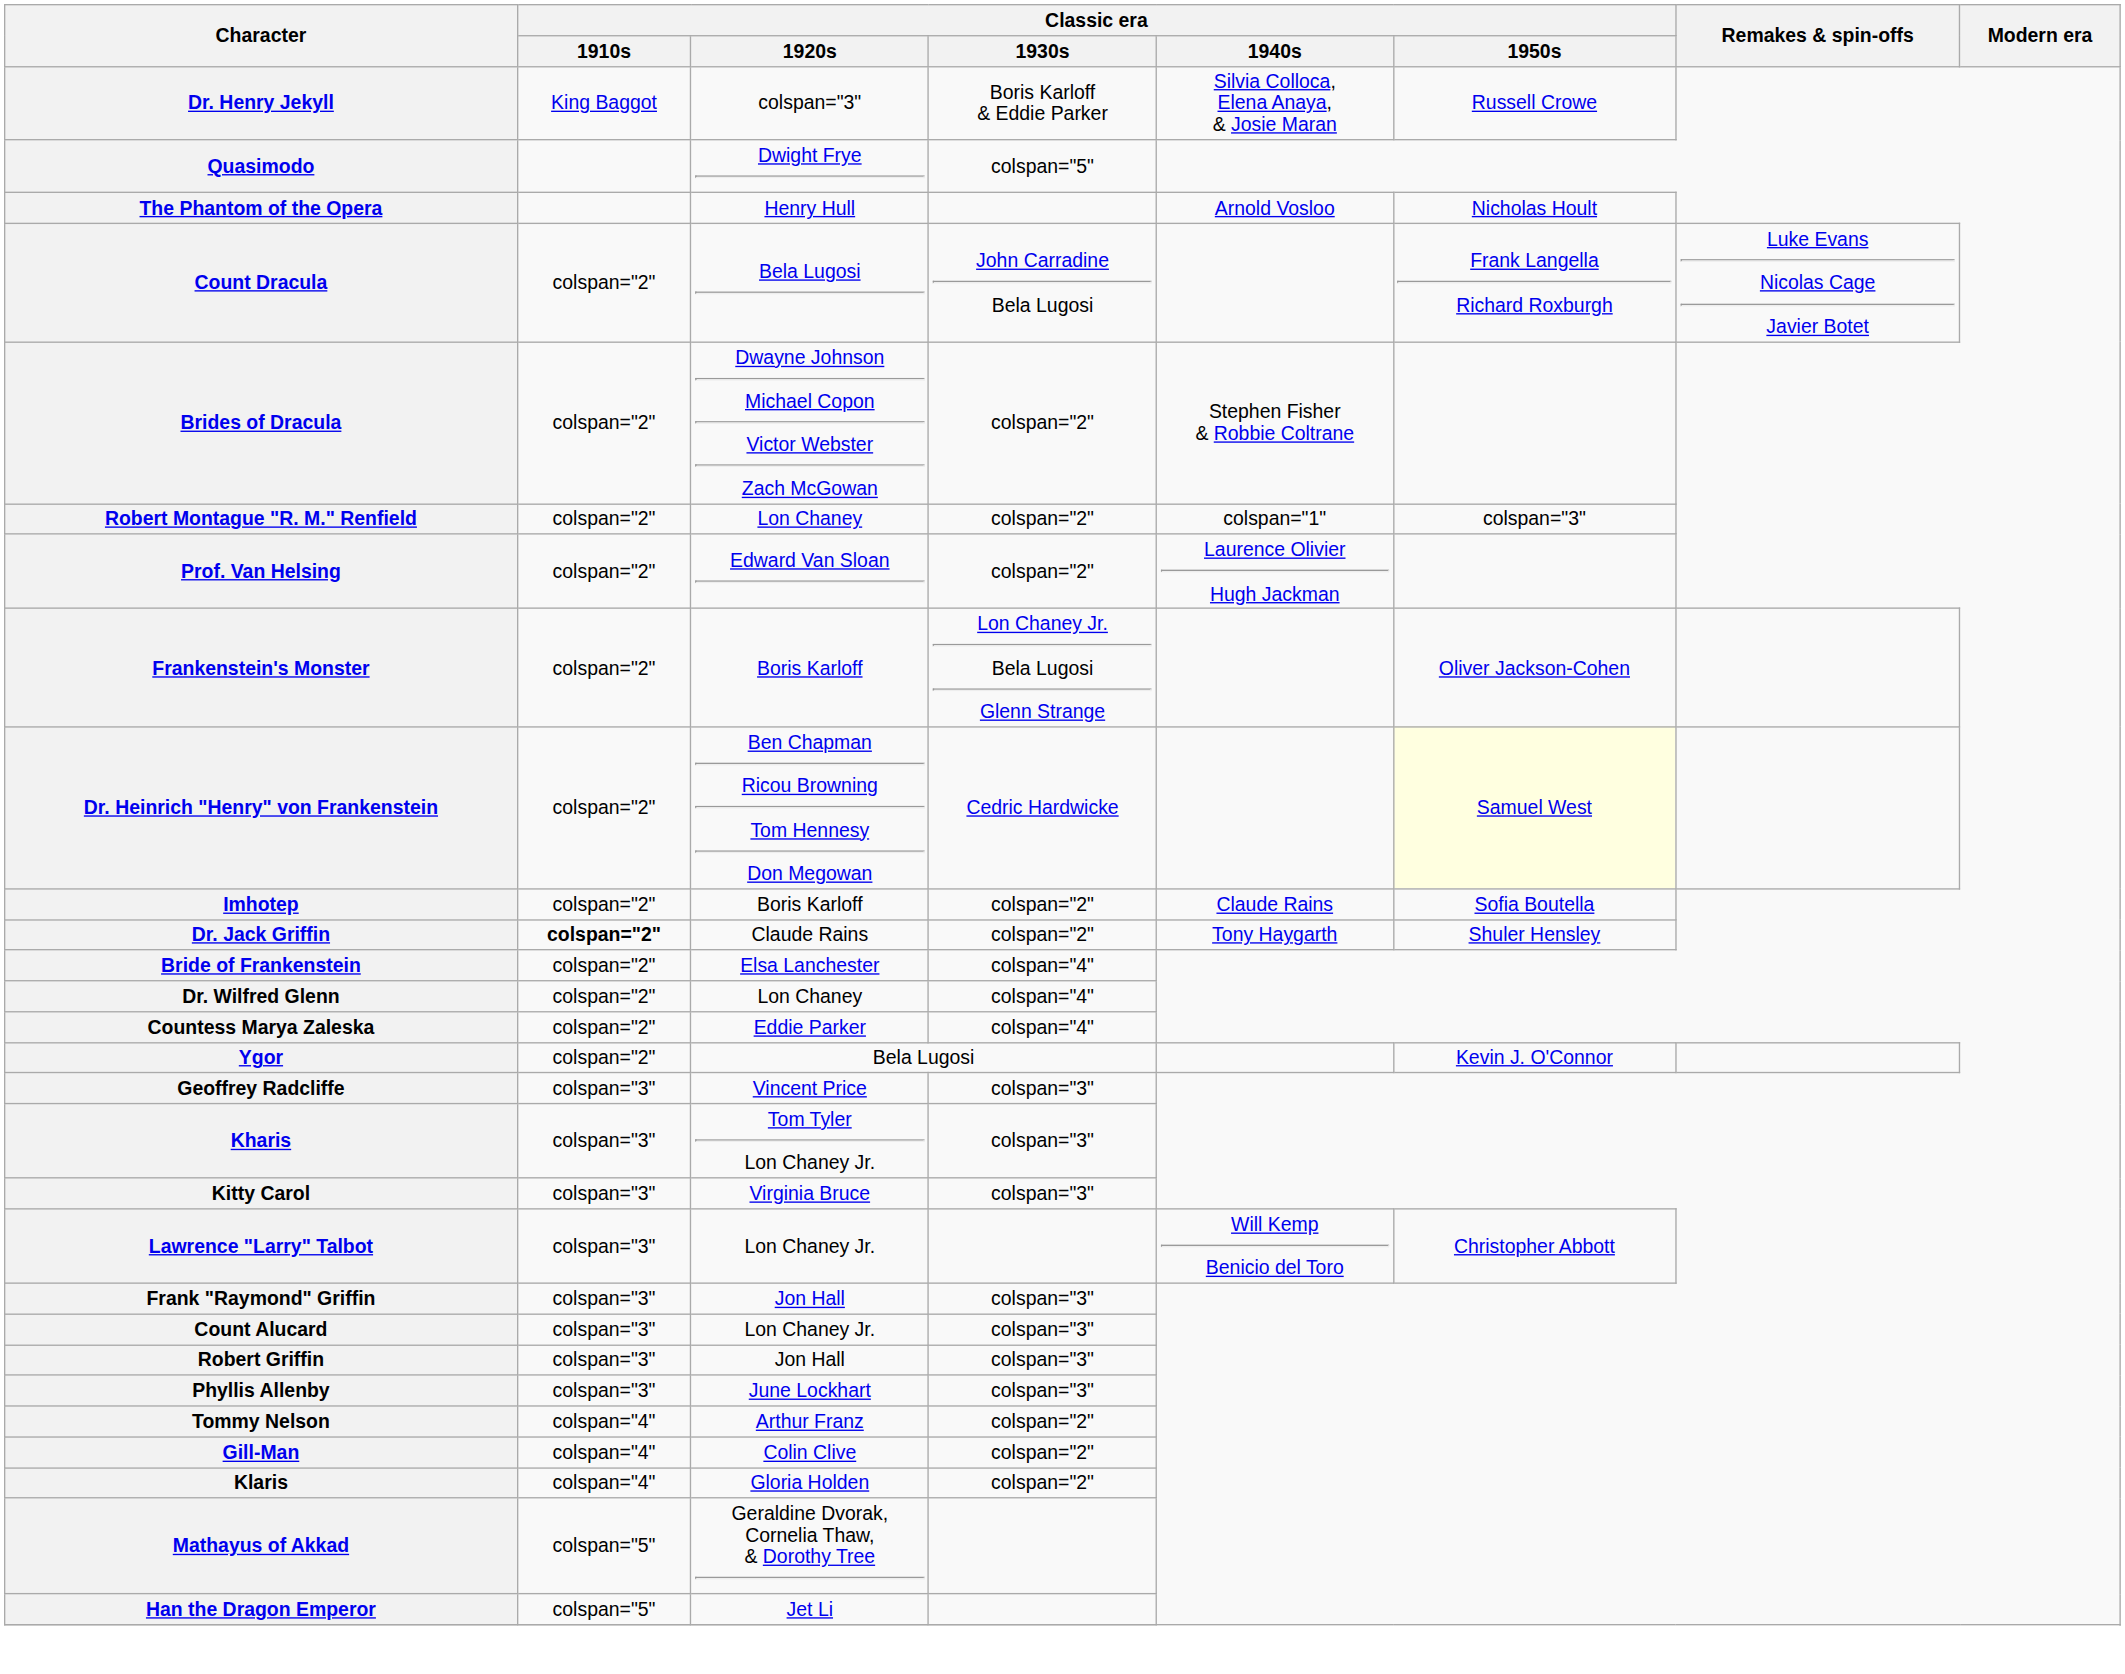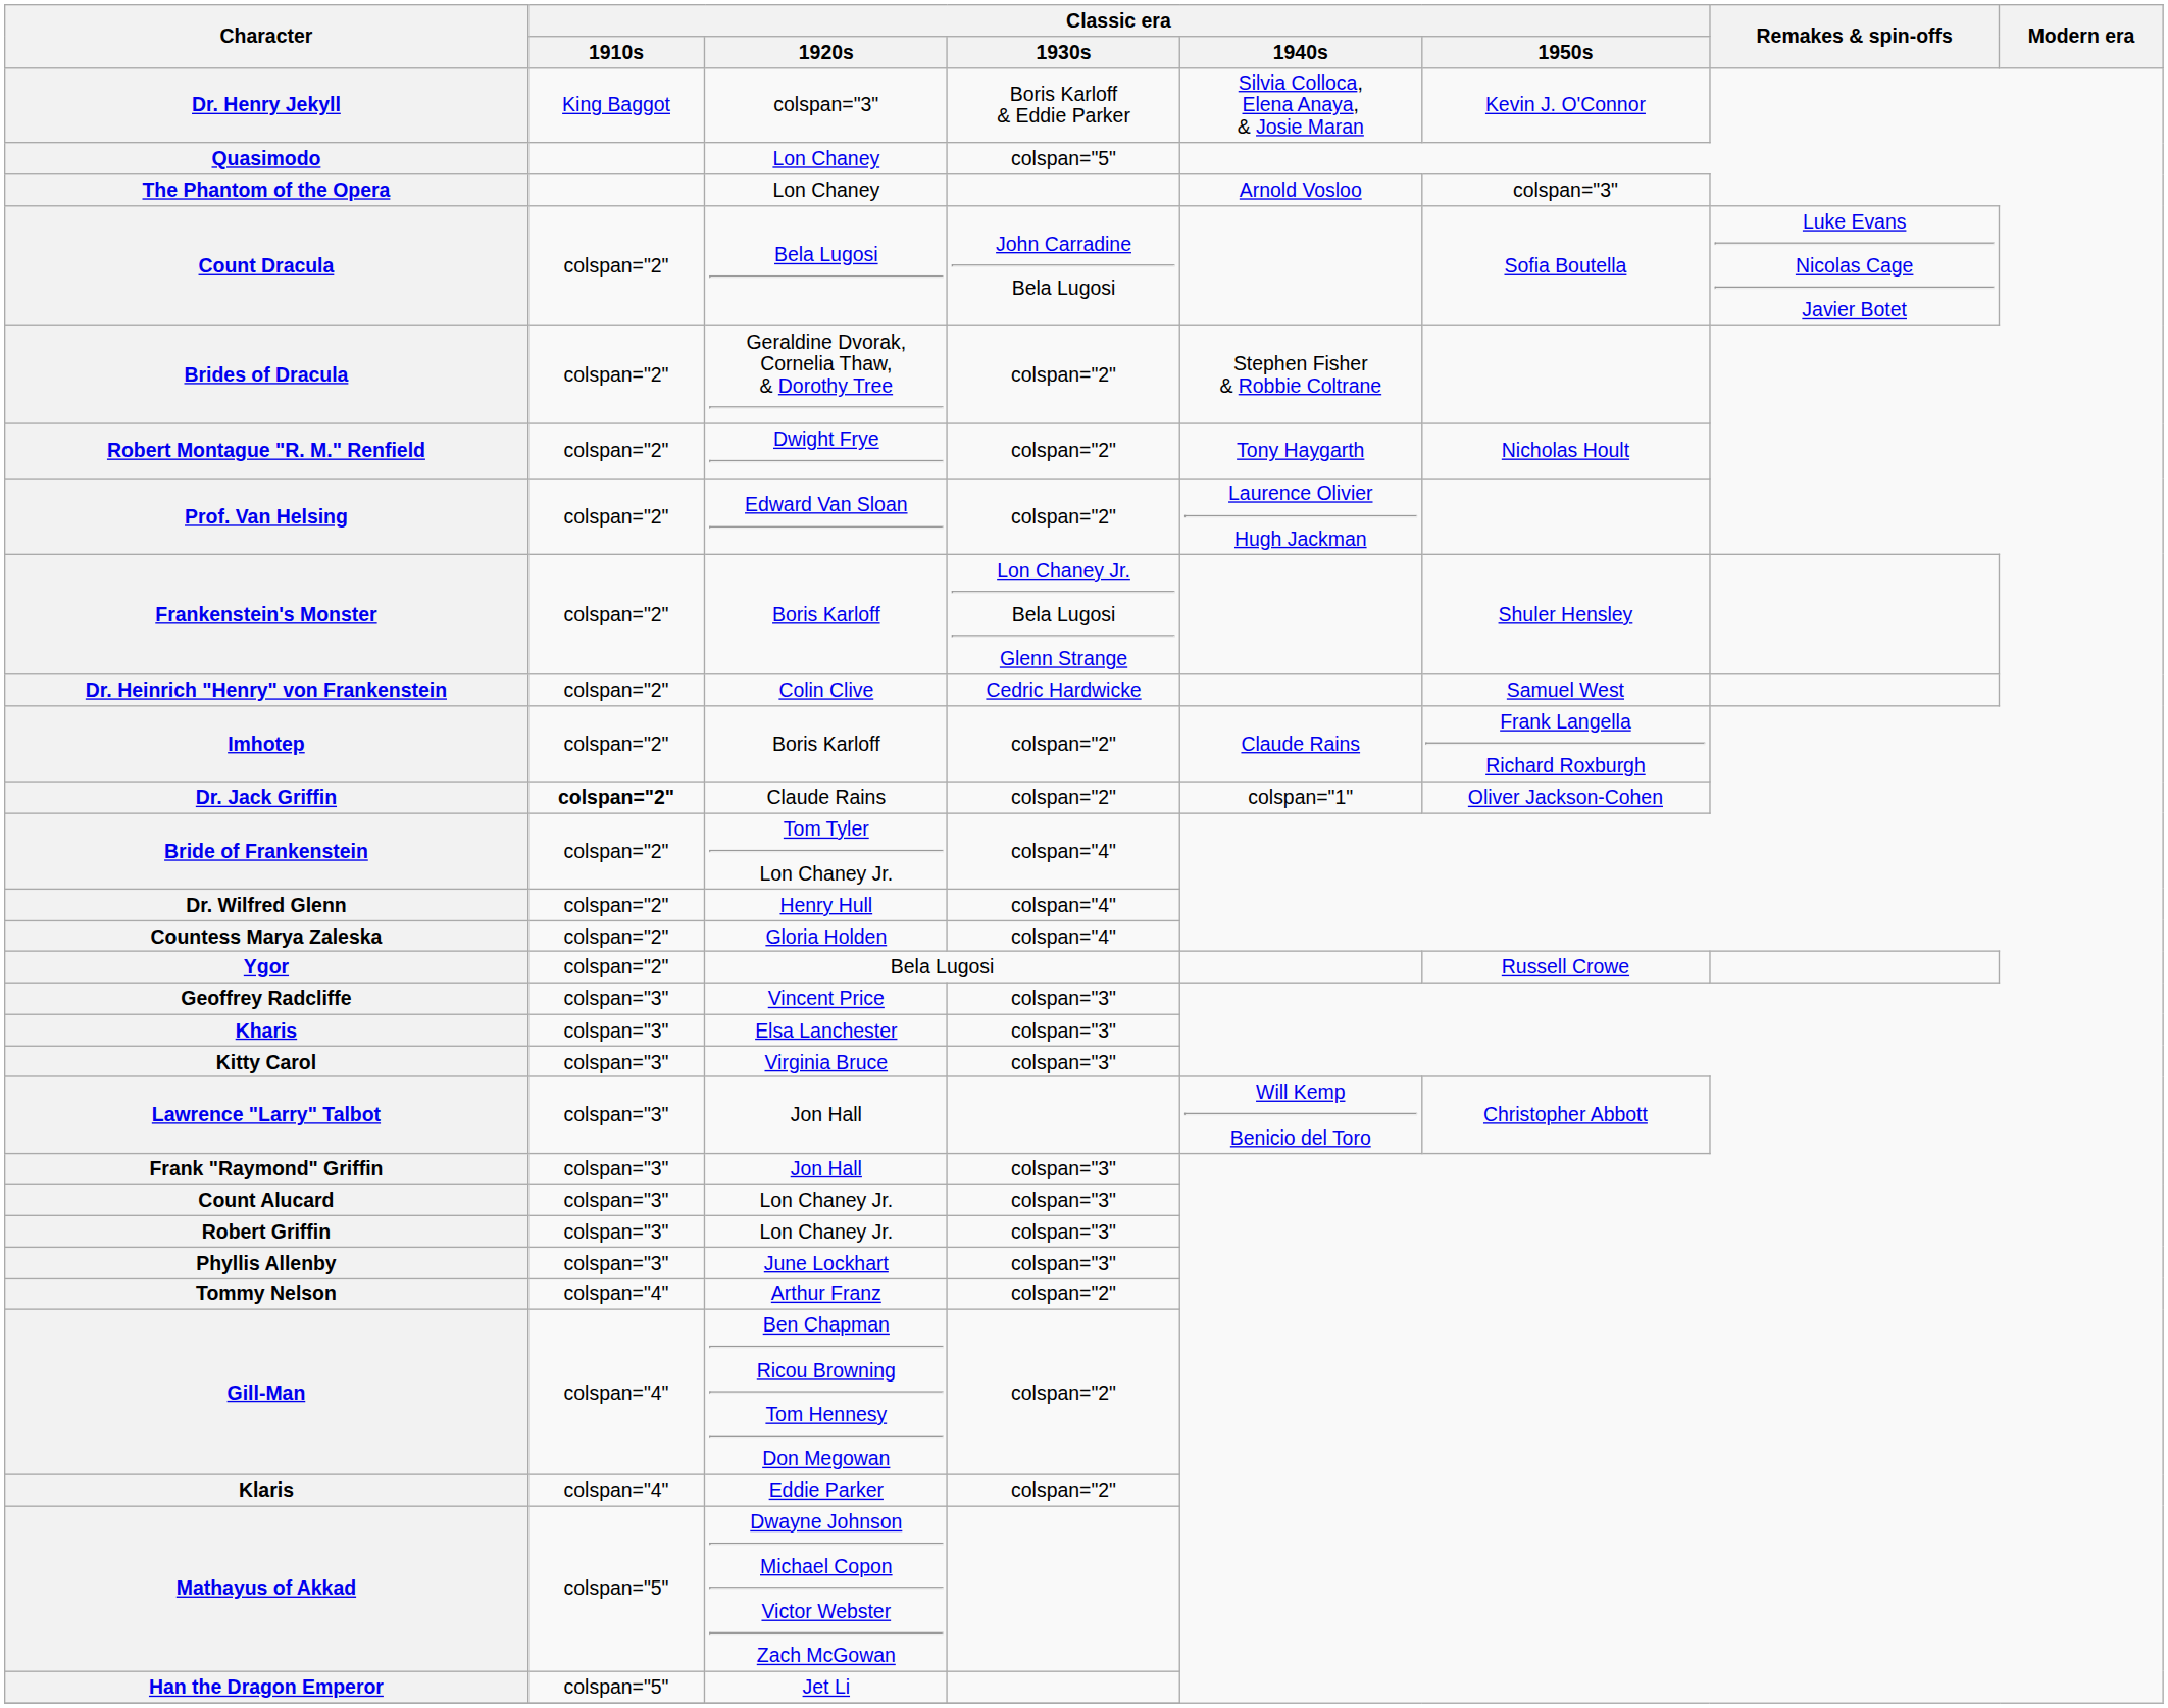Dr. Henry Jekyll | Classic era / 1950s: Russell Crowe -> Kevin J. O'Connor
Quasimodo | Classic era / 1920s: Dwight Frye -> Lon Chaney
The Phantom of the Opera | Classic era / 1920s: Henry Hull -> Lon Chaney
The Phantom of the Opera | Classic era / 1950s: Nicholas Hoult -> colspan="3"
Count Dracula | Classic era / 1950s: Frank Langella Richard Roxburgh -> Sofia Boutella
Brides of Dracula | Classic era / 1920s: Dwayne Johnson Michael Copon Victor Webster Zach McGowan -> Geraldine Dvorak, Cornelia Thaw, & Dorothy Tree
Robert Montague "R. M." Renfield | Classic era / 1920s: Lon Chaney -> Dwight Frye
Robert Montague "R. M." Renfield | Classic era / 1940s: colspan="1" -> Tony Haygarth
Robert Montague "R. M." Renfield | Classic era / 1950s: colspan="3" -> Nicholas Hoult
Frankenstein's Monster | Classic era / 1950s: Oliver Jackson-Cohen -> Shuler Hensley
Dr. Heinrich "Henry" von Frankenstein | Classic era / 1920s: Ben Chapman Ricou Browning Tom Hennesy Don Megowan -> Colin Clive
Dr. Heinrich "Henry" von Frankenstein | Classic era / 1950s: lightyellow background -> no background
Imhotep | Classic era / 1950s: Sofia Boutella -> Frank Langella Richard Roxburgh
Dr. Jack Griffin | Classic era / 1940s: Tony Haygarth -> colspan="1"
Dr. Jack Griffin | Classic era / 1950s: Shuler Hensley -> Oliver Jackson-Cohen
Bride of Frankenstein | Classic era / 1920s: Elsa Lanchester -> Tom Tyler Lon Chaney Jr.
Dr. Wilfred Glenn | Classic era / 1920s: Lon Chaney -> Henry Hull
Countess Marya Zaleska | Classic era / 1920s: Eddie Parker -> Gloria Holden
Ygor | Classic era / 1950s: Kevin J. O'Connor -> Russell Crowe
Kharis | Classic era / 1920s: Tom Tyler Lon Chaney Jr. -> Elsa Lanchester
Lawrence "Larry" Talbot | Classic era / 1920s: Lon Chaney Jr. -> Jon Hall
Robert Griffin | Classic era / 1920s: Jon Hall -> Lon Chaney Jr.
Gill-Man | Classic era / 1920s: Colin Clive -> Ben Chapman Ricou Browning Tom Hennesy Don Megowan
Klaris | Classic era / 1920s: Gloria Holden -> Eddie Parker
Mathayus of Akkad | Classic era / 1920s: Geraldine Dvorak, Cornelia Thaw, & Dorothy Tree -> Dwayne Johnson Michael Copon Victor Webster Zach McGowan
